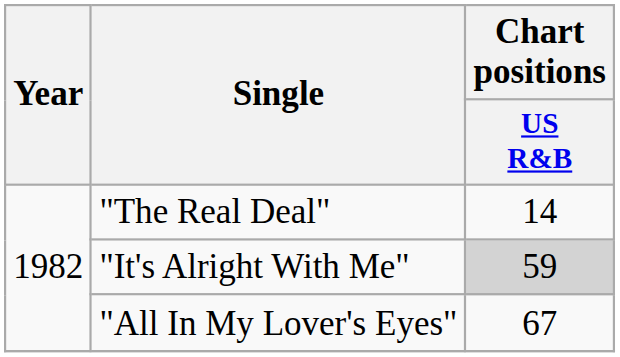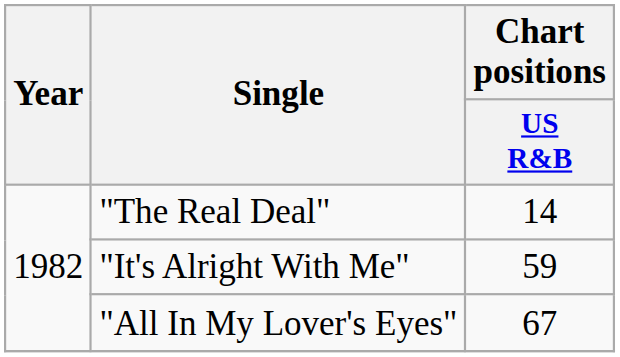"It's Alright With Me" | Chart positions / US R&B: lightgrey background -> no background
